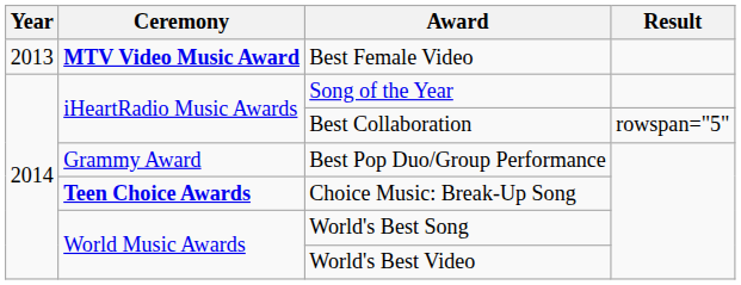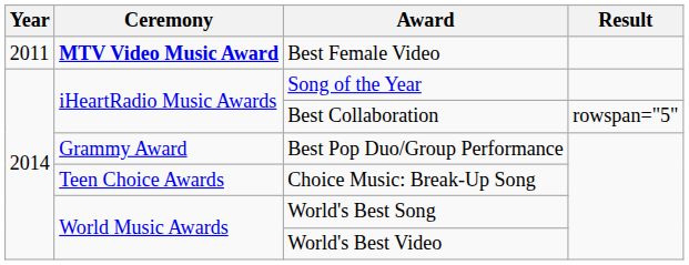Best Female Video | Year: 2013 -> 2011
Choice Music: Break-Up Song | Ceremony: bold -> normal
